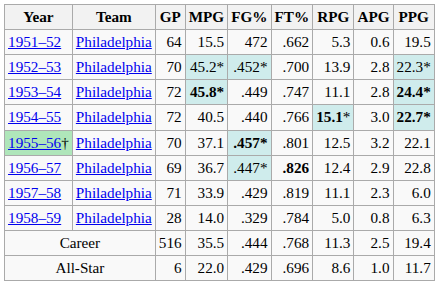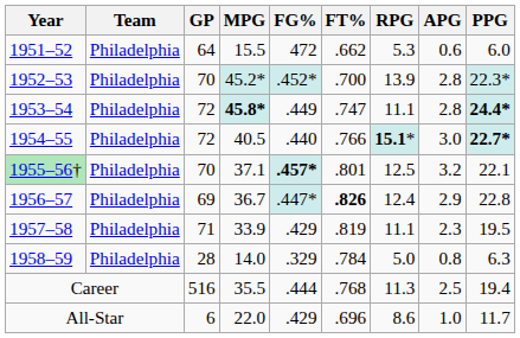1951–52 | PPG: 19.5 -> 6.0
1957–58 | PPG: 6.0 -> 19.5
